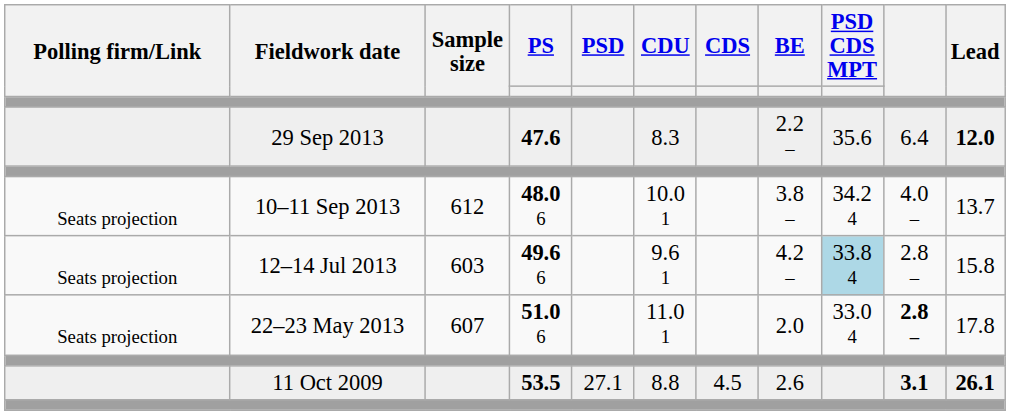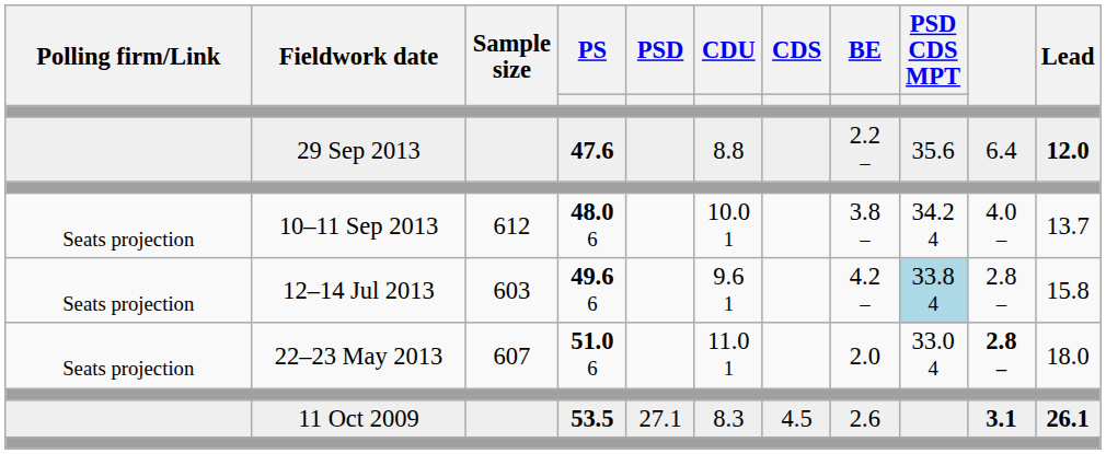29 Sep 2013 | CDU: 8.3 -> 8.8
22–23 May 2013 | Lead: 17.8 -> 18.0
11 Oct 2009 | CDU: 8.8 -> 8.3
